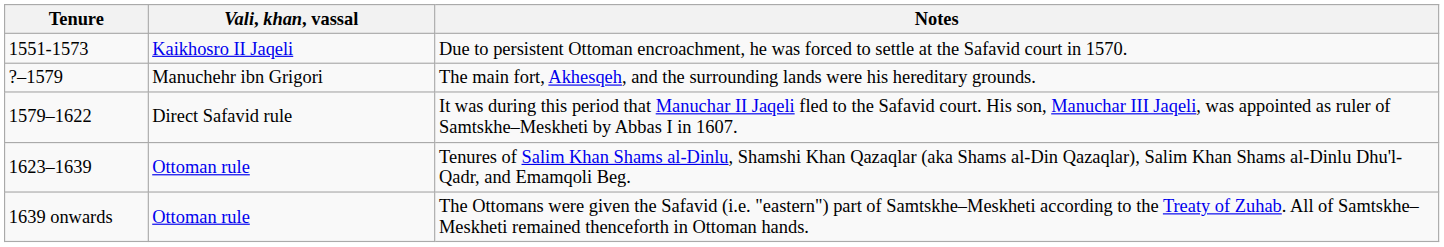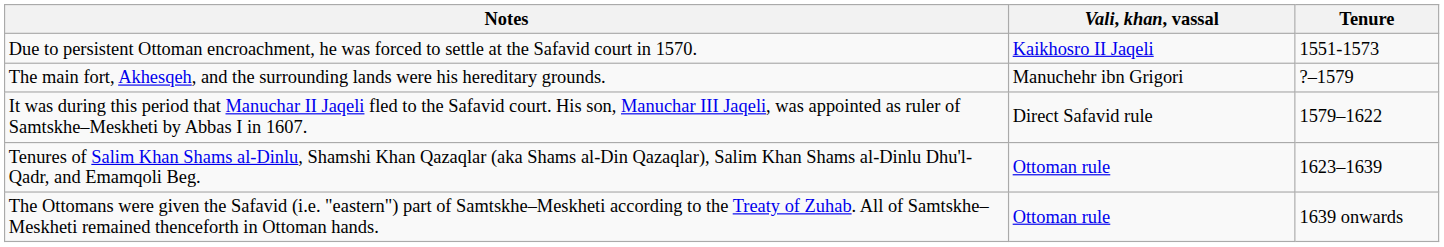columns swapped: Tenure <-> Notes
